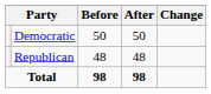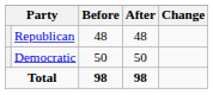rows swapped: Democratic <-> Republican
